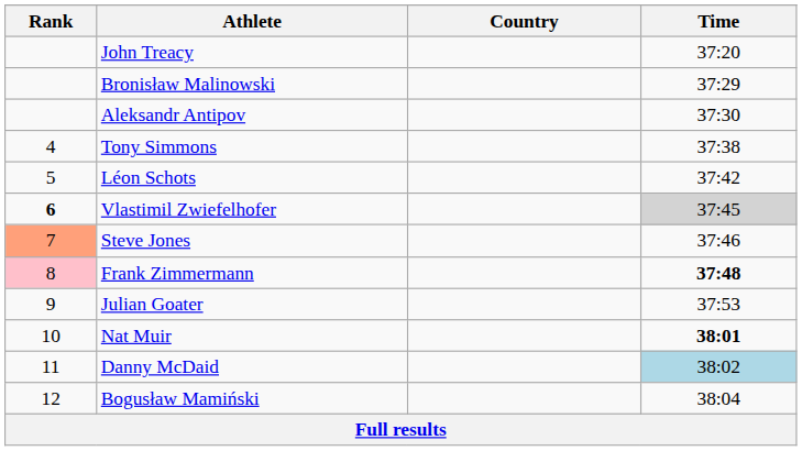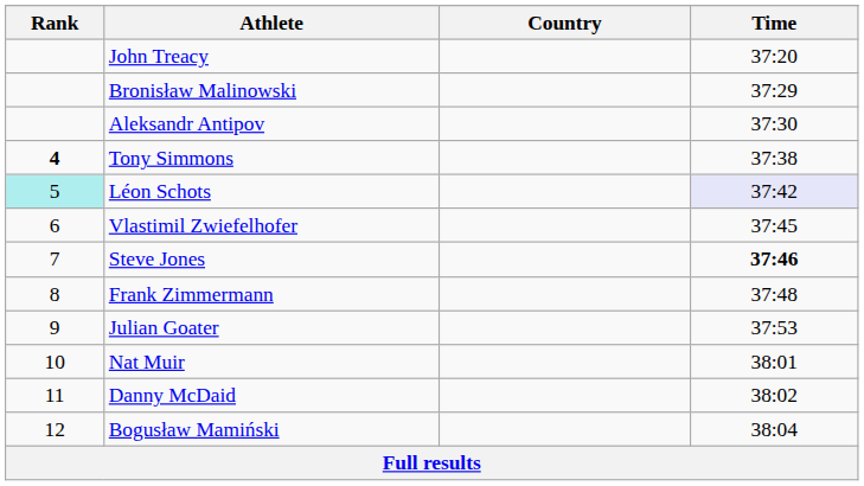Tony Simmons | Rank: normal -> bold
Léon Schots | Rank: no background -> paleturquoise background
Léon Schots | Time: no background -> lavender background
Vlastimil Zwiefelhofer | Rank: bold -> normal
Vlastimil Zwiefelhofer | Time: lightgrey background -> no background
Steve Jones | Rank: lightsalmon background -> no background
Steve Jones | Time: normal -> bold
Frank Zimmermann | Rank: pink background -> no background
Frank Zimmermann | Time: bold -> normal
Nat Muir | Time: bold -> normal
Danny McDaid | Time: lightblue background -> no background
